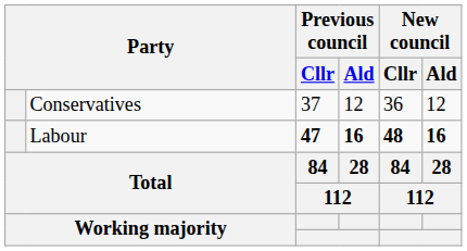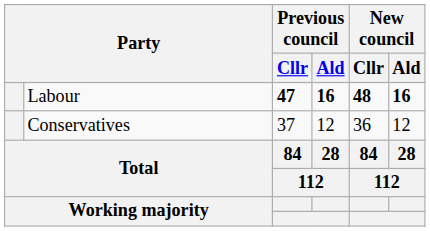rows swapped: Labour <-> Conservatives
